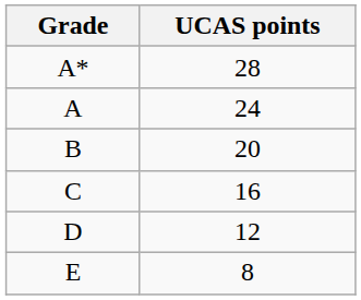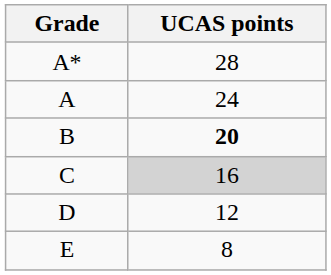B | UCAS points: normal -> bold
C | UCAS points: no background -> lightgrey background
